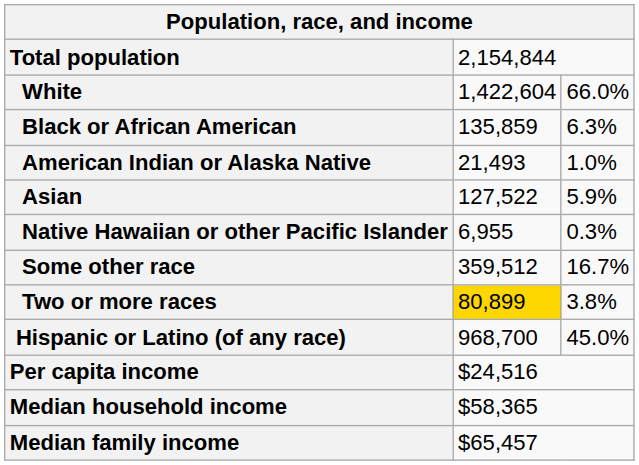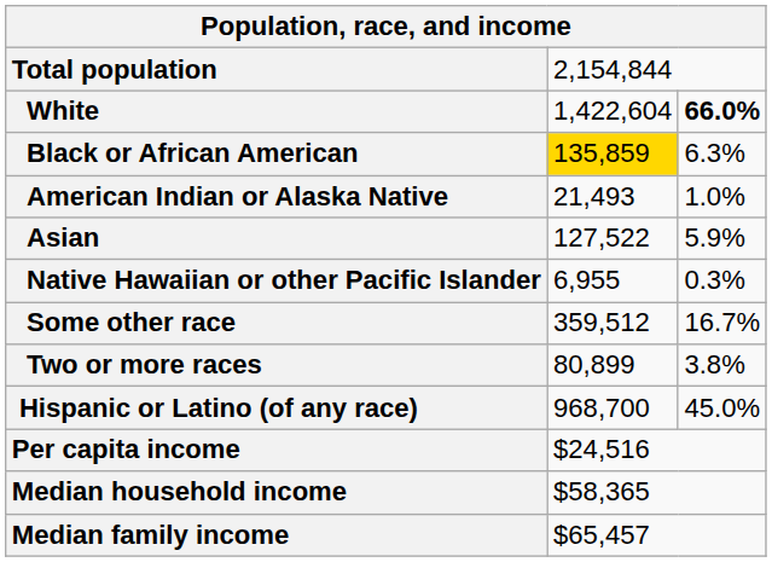White | column 3: normal -> bold
Black or African American | column 2: no background -> gold background
Two or more races | column 2: gold background -> no background
